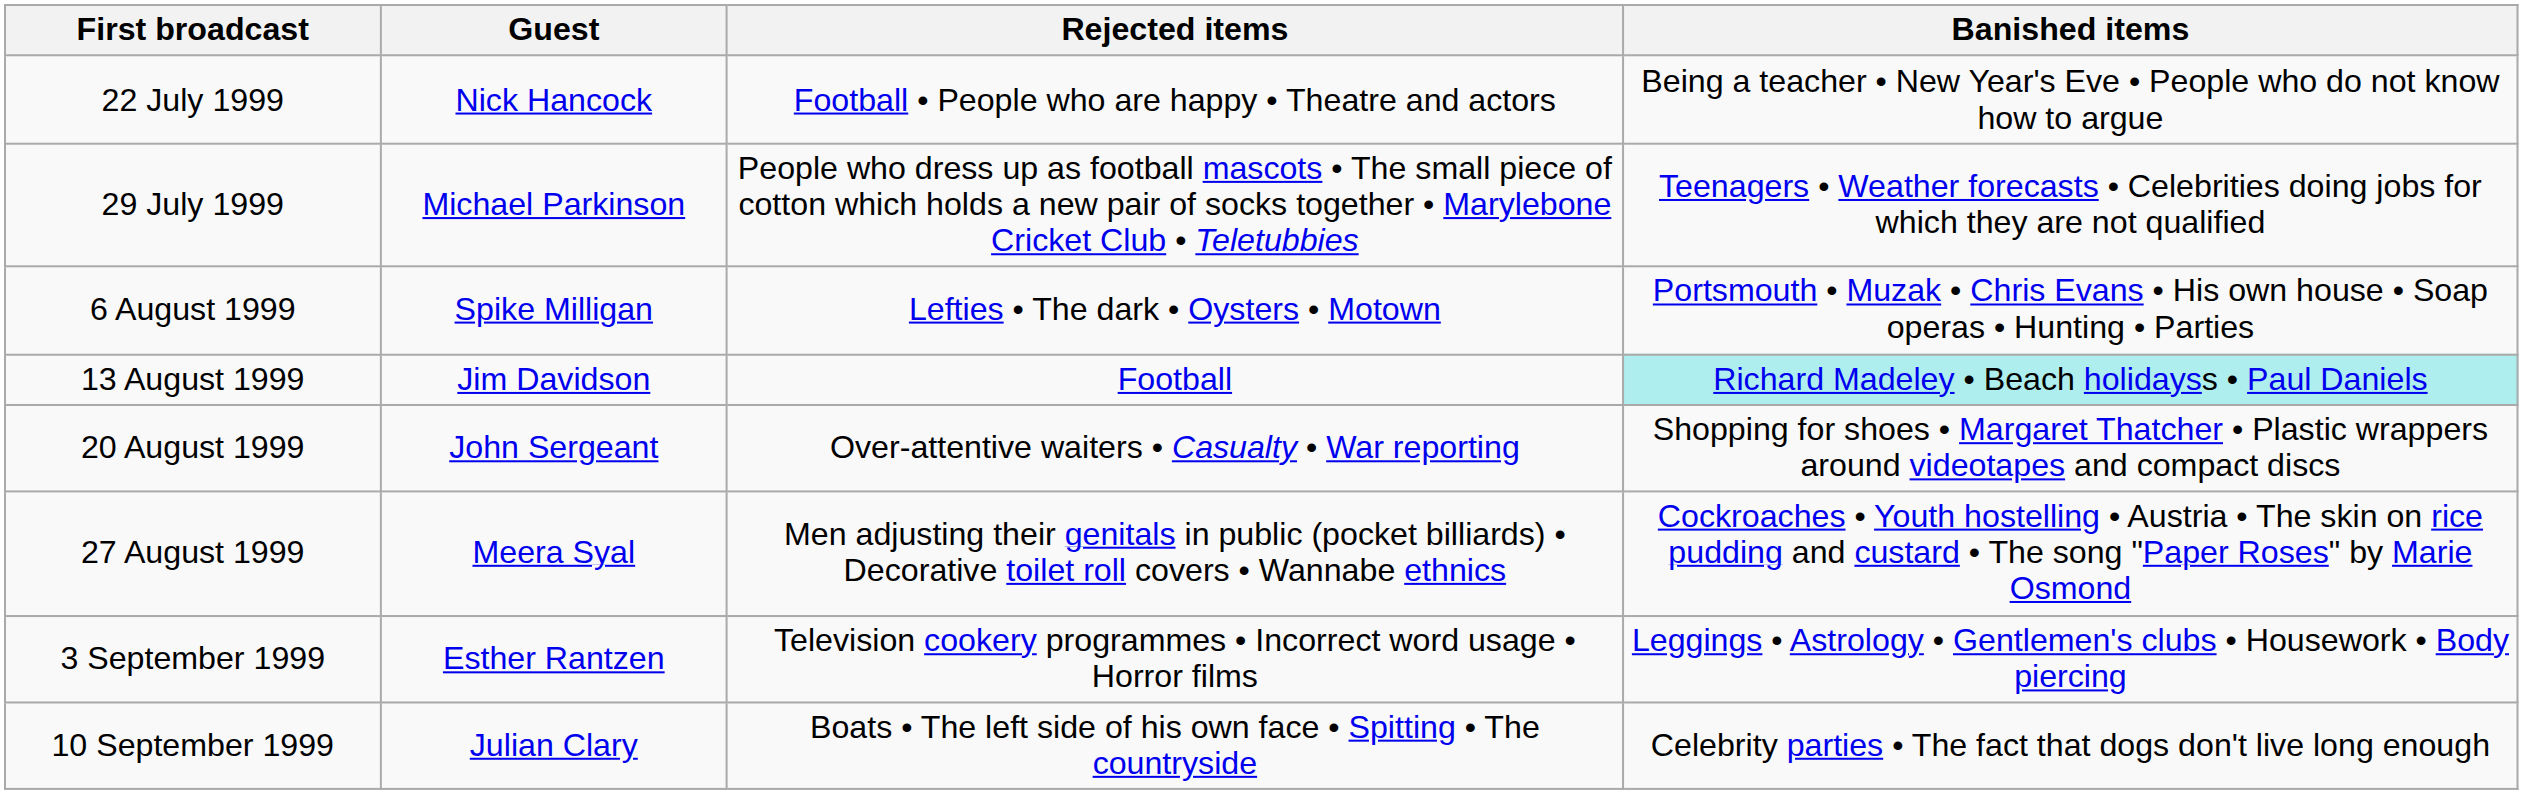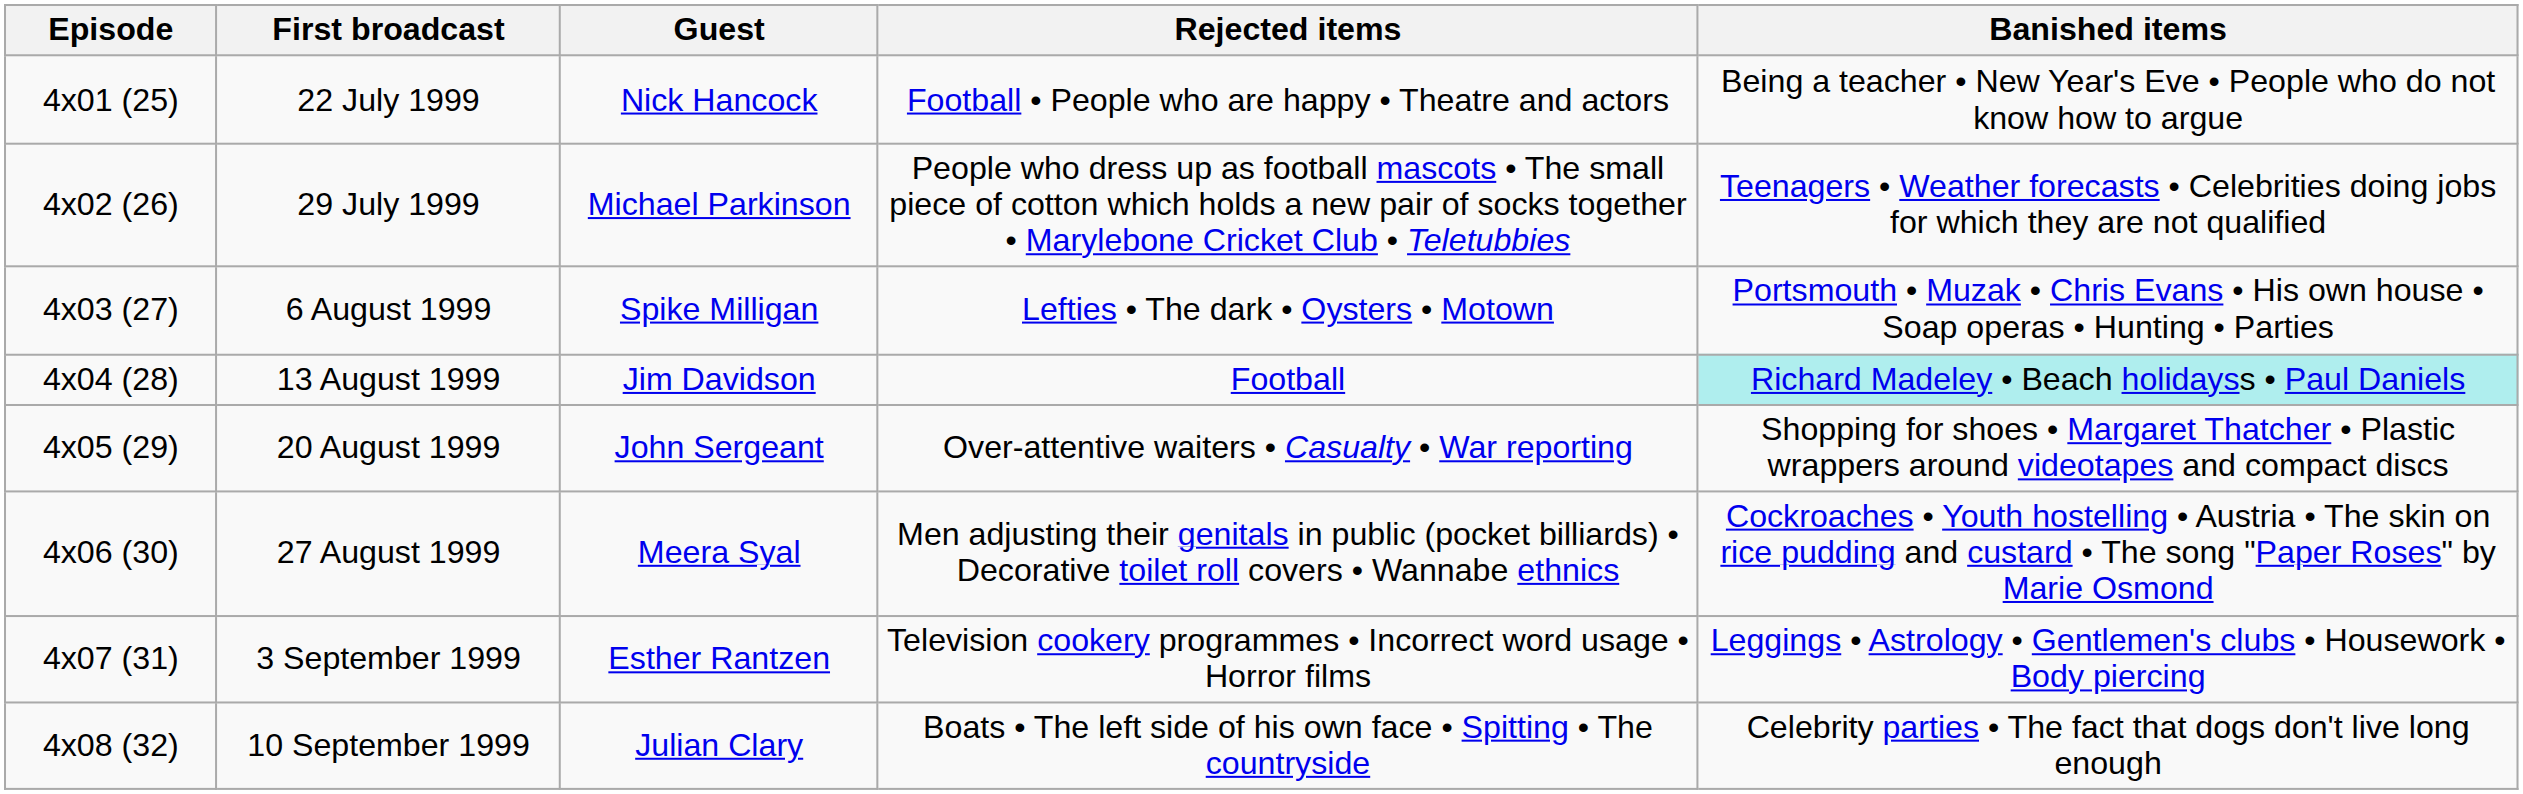+ column: Episode | 4x01 (25) | 4x02 (26) | 4x03 (27) | 4x04 (28) | 4x05 (29) | 4x06 (30) | 4x07 (31) | 4x08 (32)
